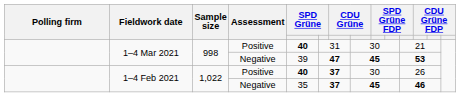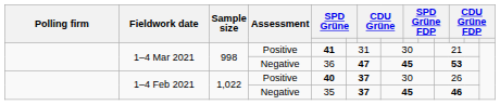1–4 Mar 2021 / Positive | column 5: 40 -> 41
1–4 Mar 2021 / Negative | column 5: 39 -> 36
